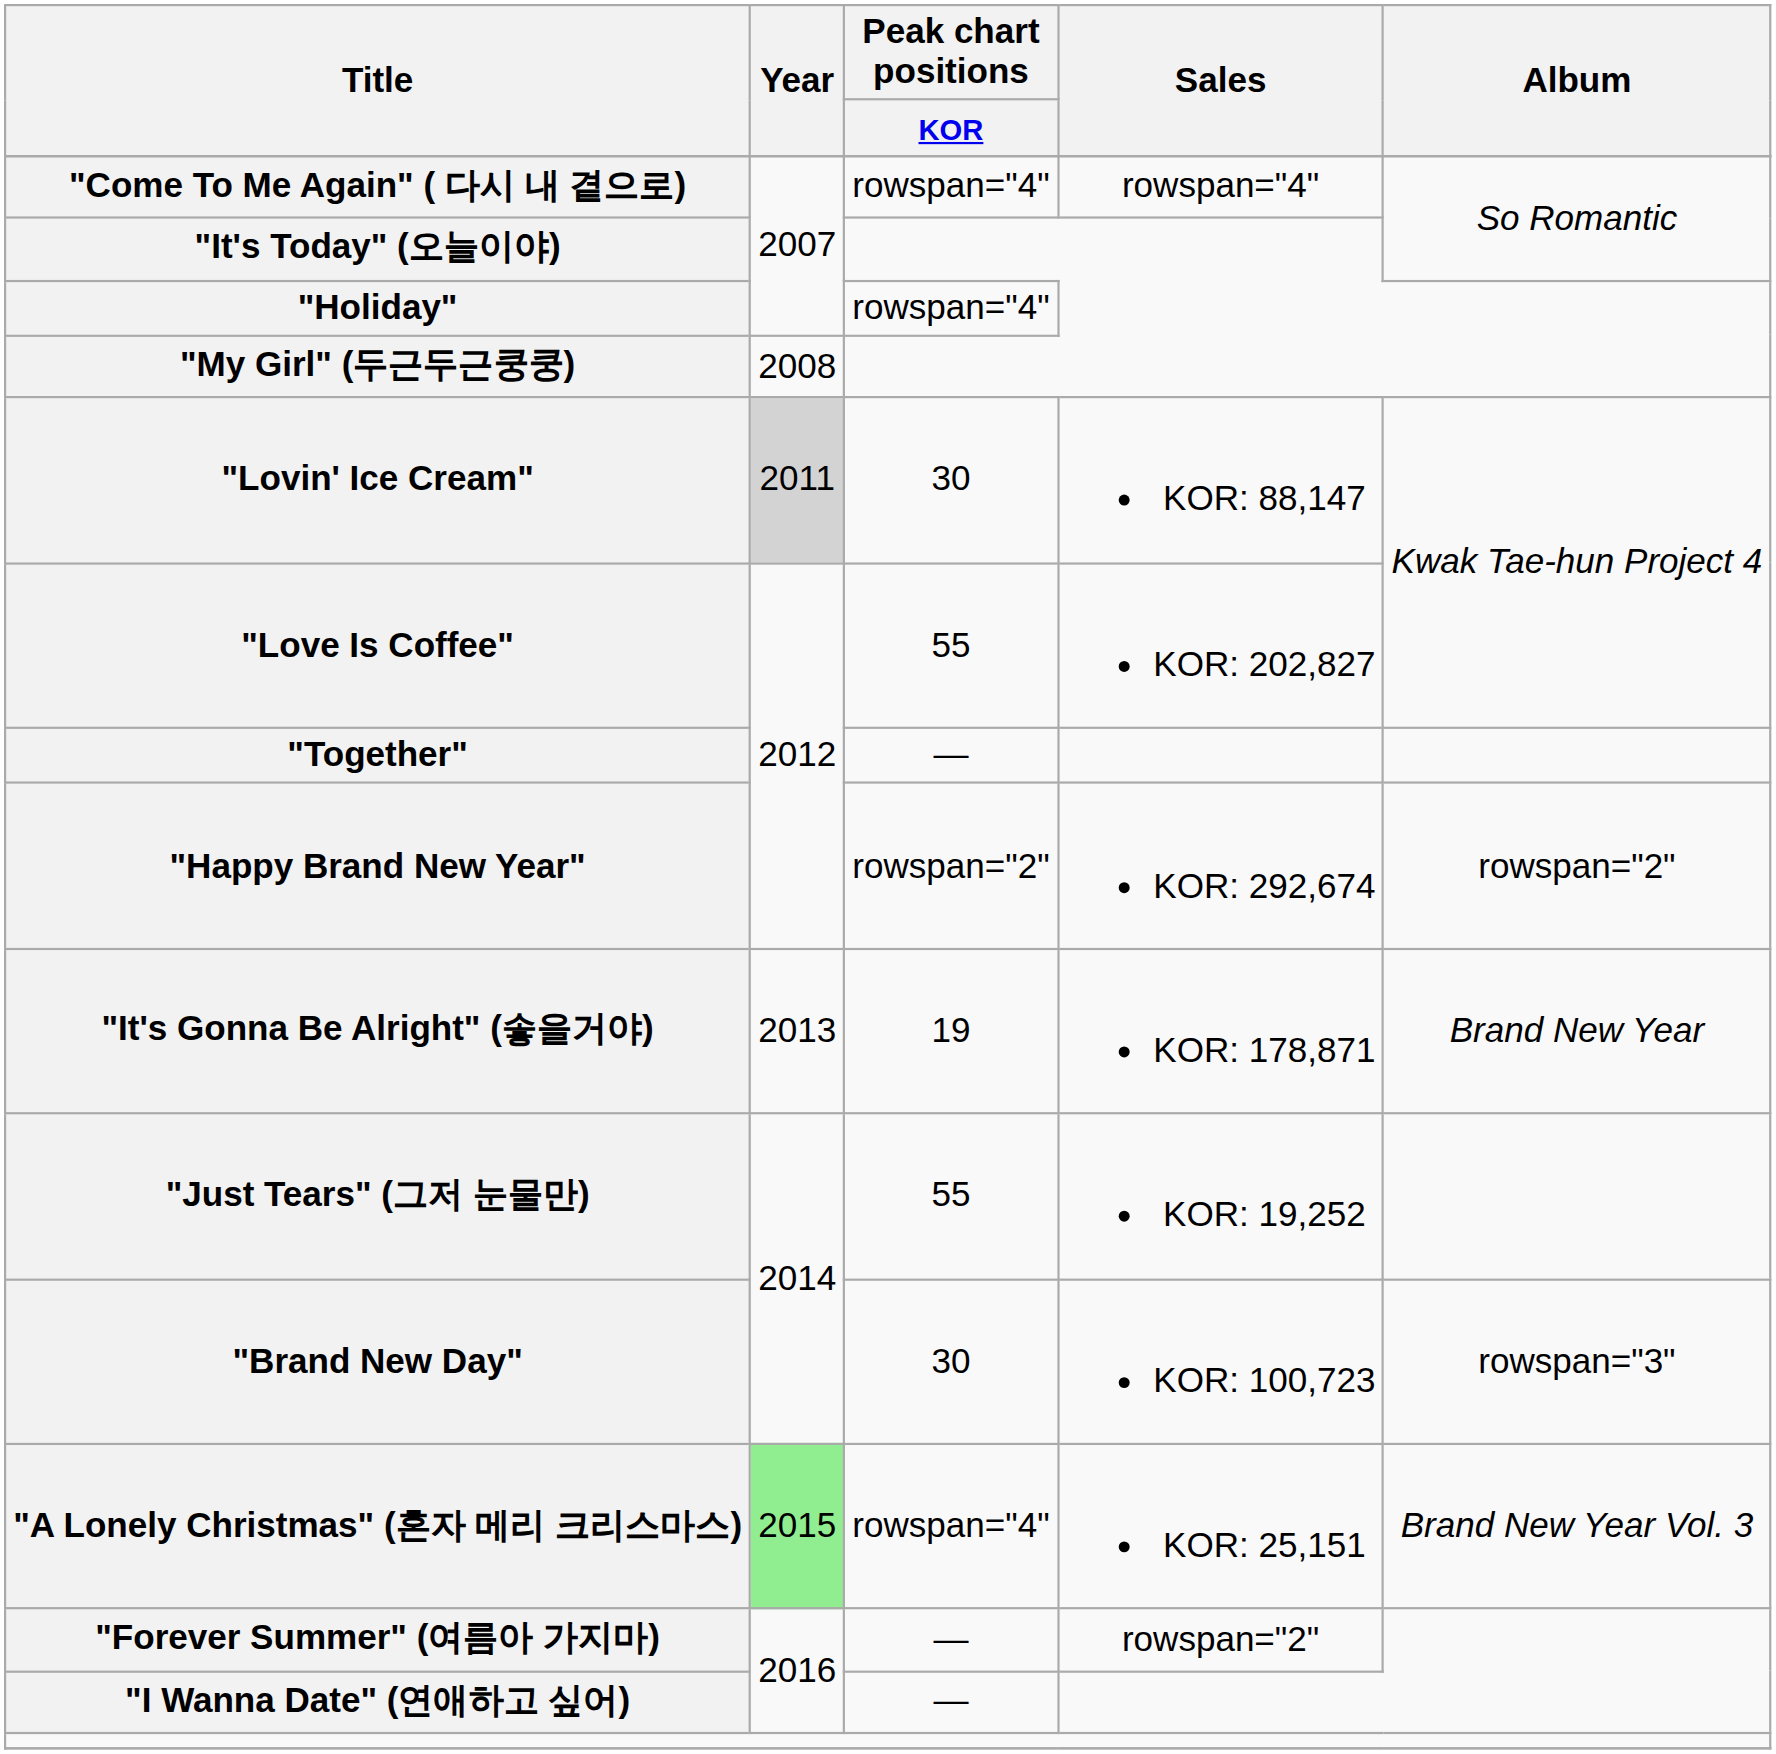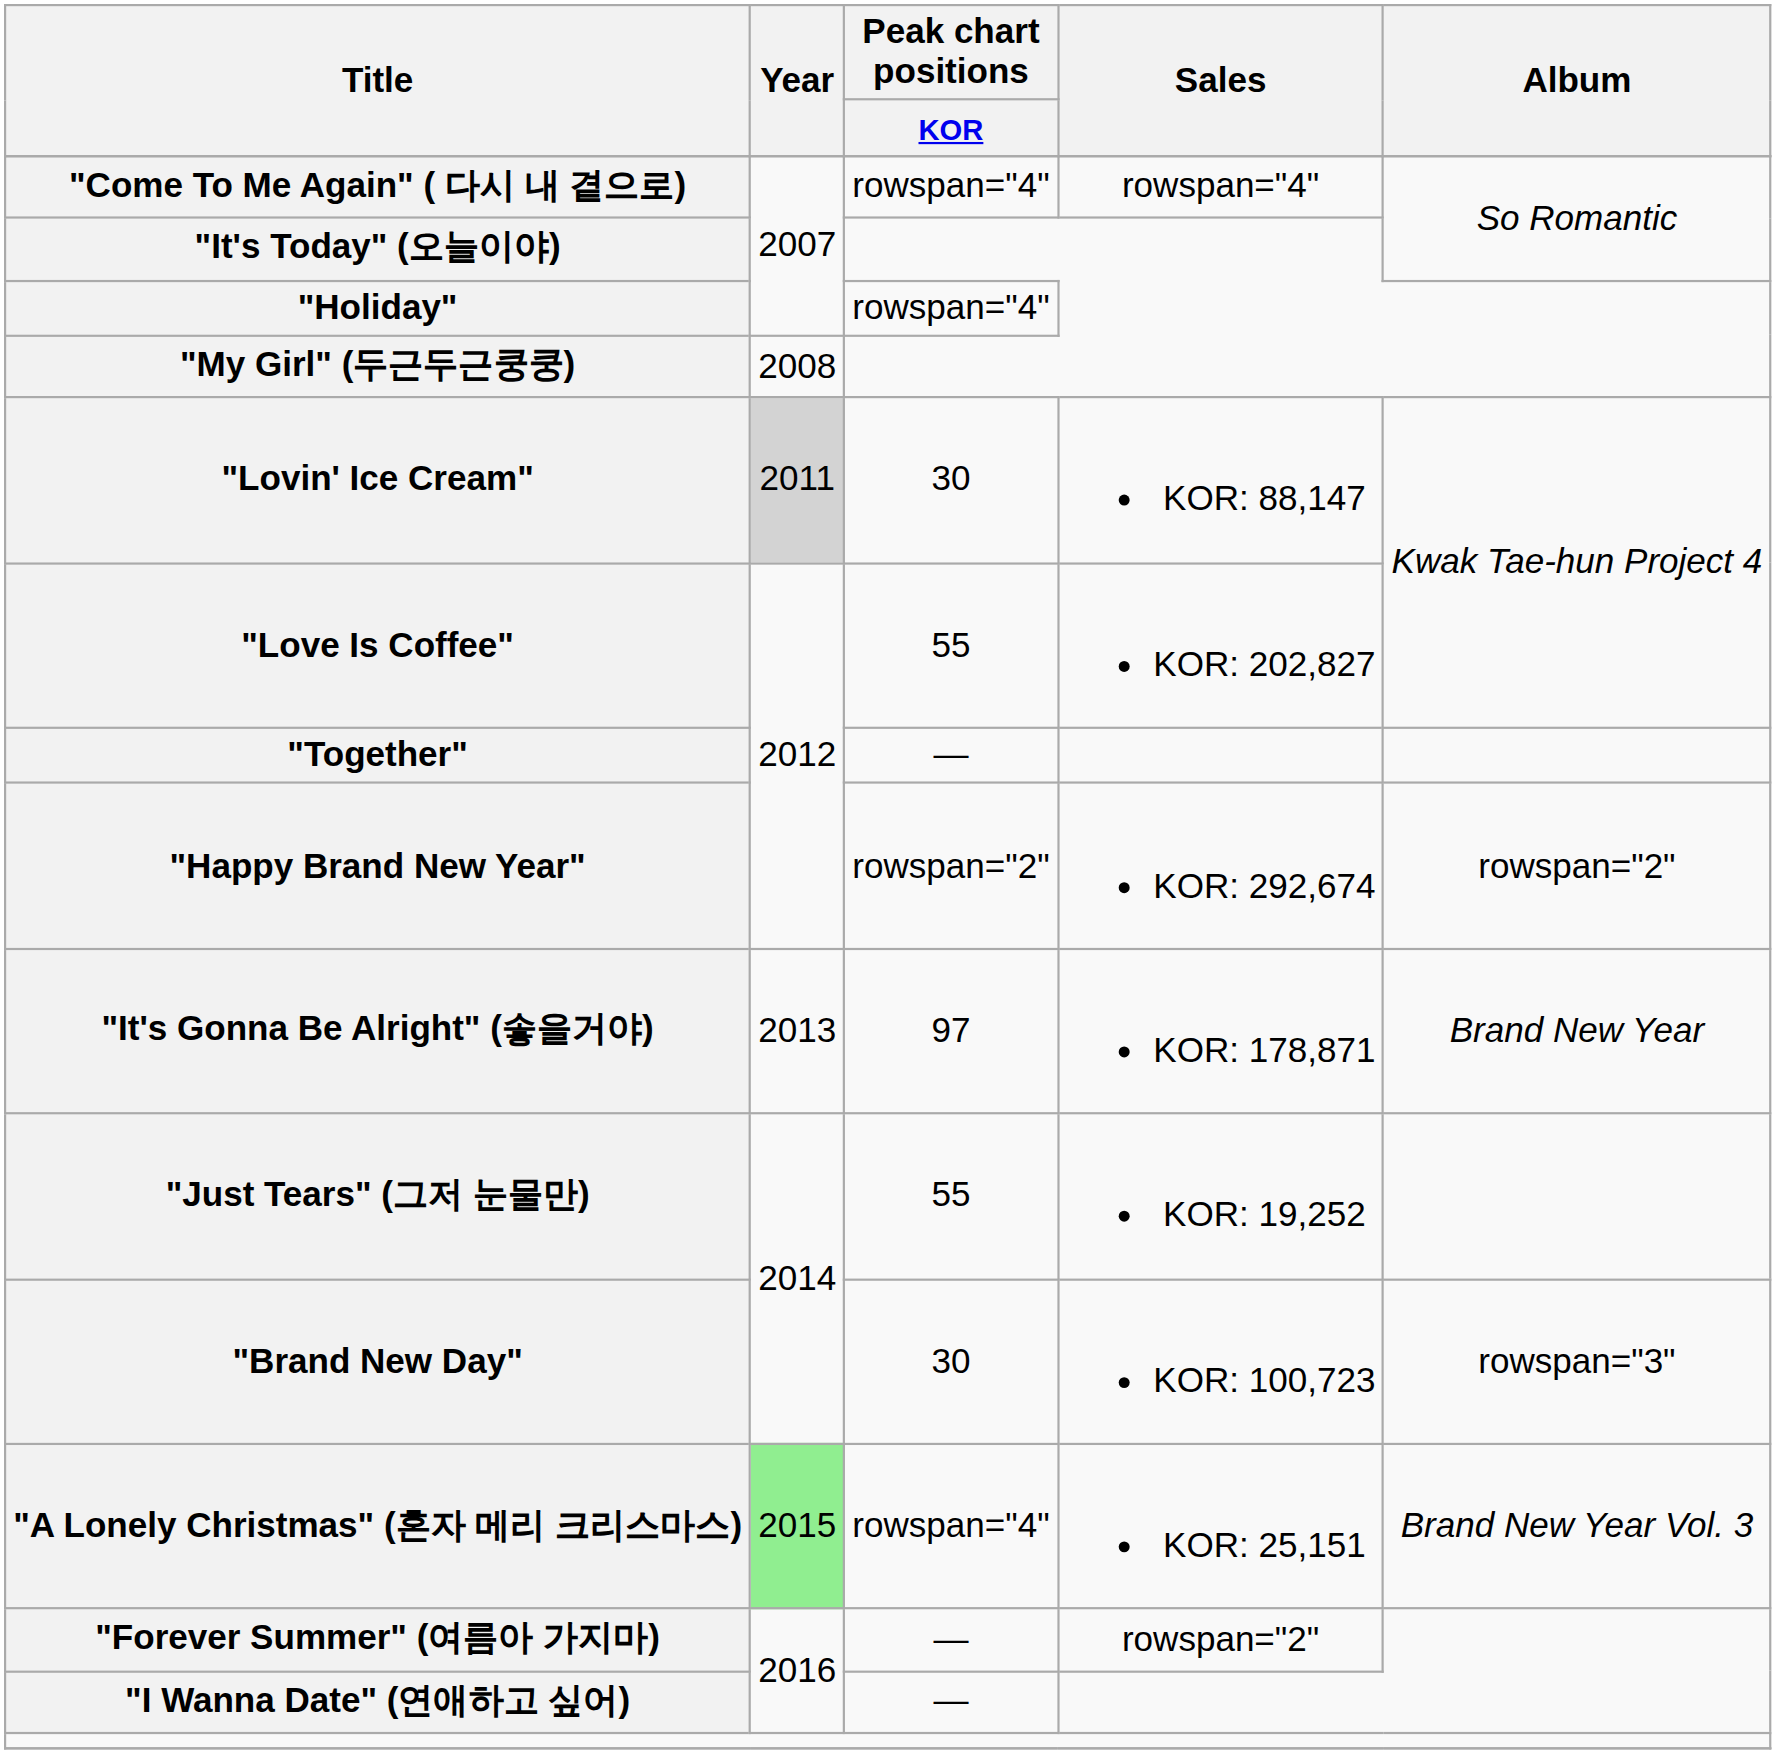"It's Gonna Be Alright" (솧을거야) | Peak chart positions / KOR: 19 -> 97
